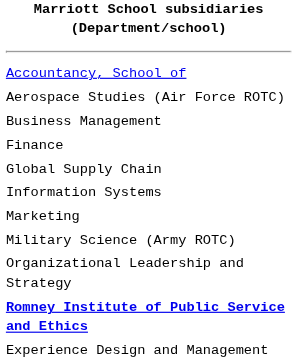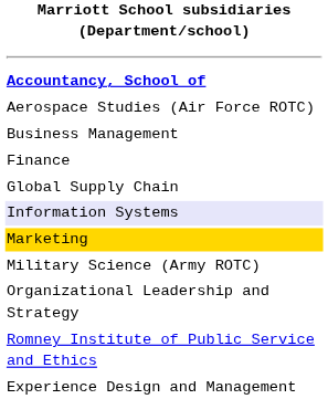row 2 | column 1: normal -> bold
row 7 | column 1: no background -> lavender background
row 8 | column 1: no background -> gold background
row 11 | column 1: bold -> normal
